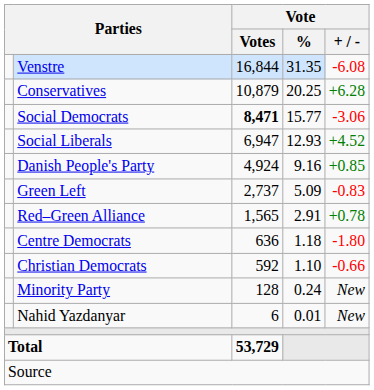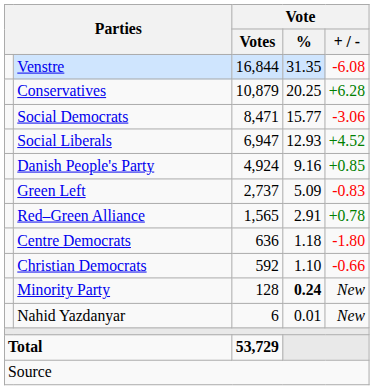Social Democrats | Vote / Votes: bold -> normal
Minority Party | Vote / %: normal -> bold
